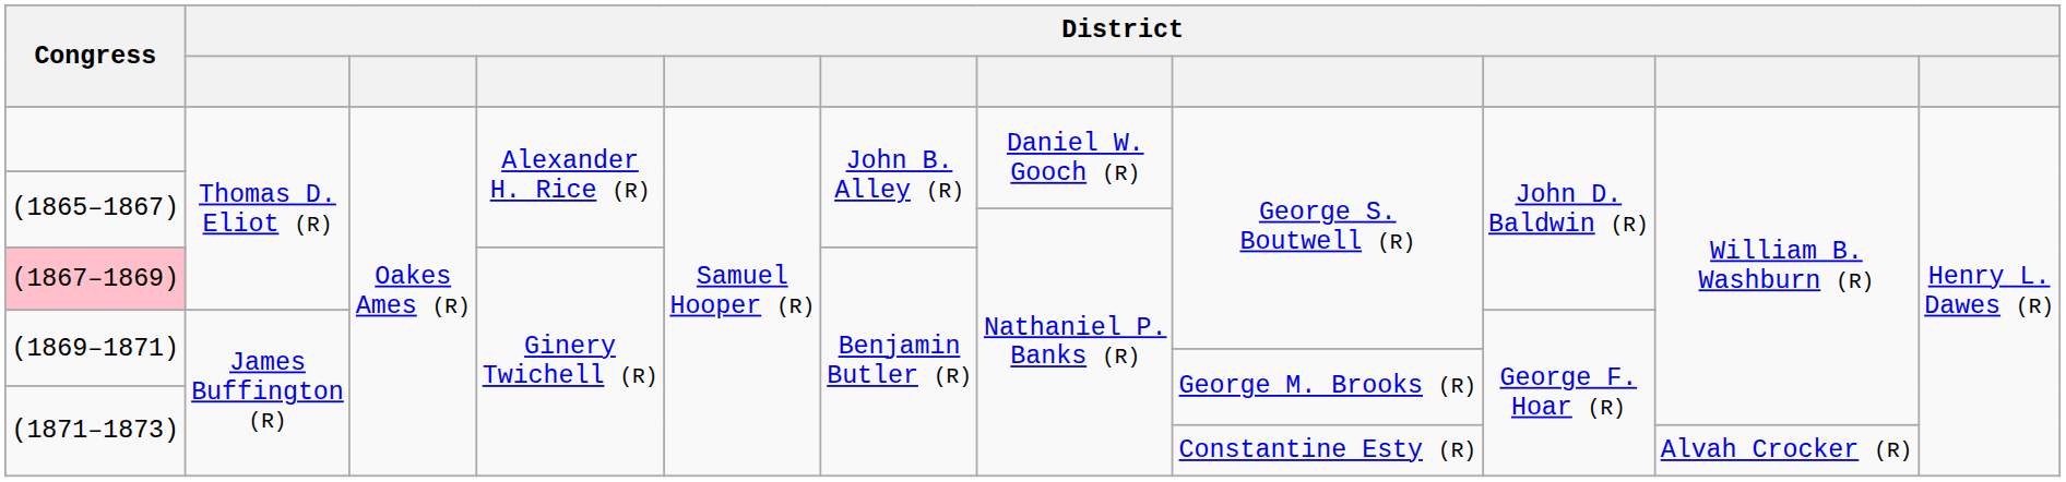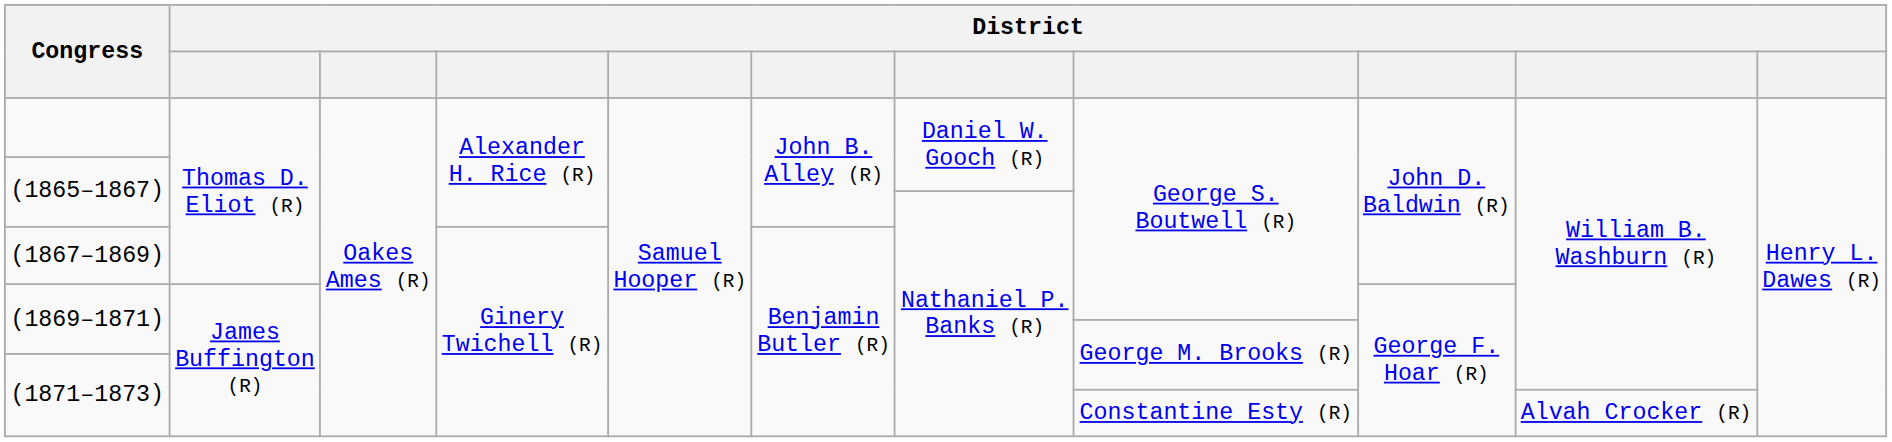(1867–1869) | Congress: pink background -> no background
